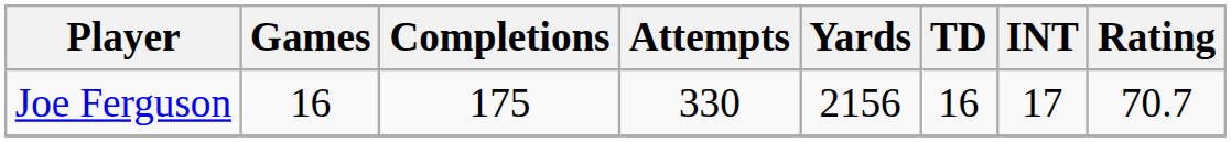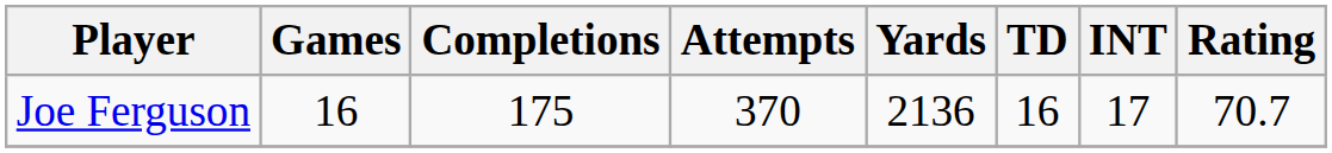Joe Ferguson | Attempts: 330 -> 370
Joe Ferguson | Yards: 2156 -> 2136
